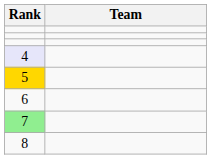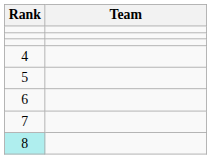row 5 | Rank: lavender background -> no background
row 6 | Rank: gold background -> no background
row 8 | Rank: lightgreen background -> no background
row 9 | Rank: no background -> paleturquoise background
